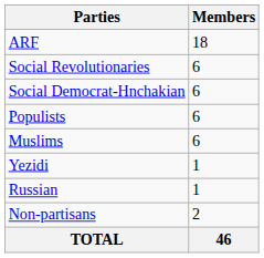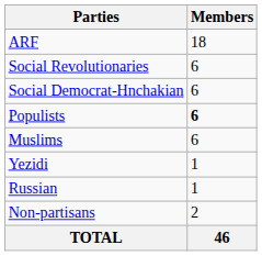Populists | Members: normal -> bold
